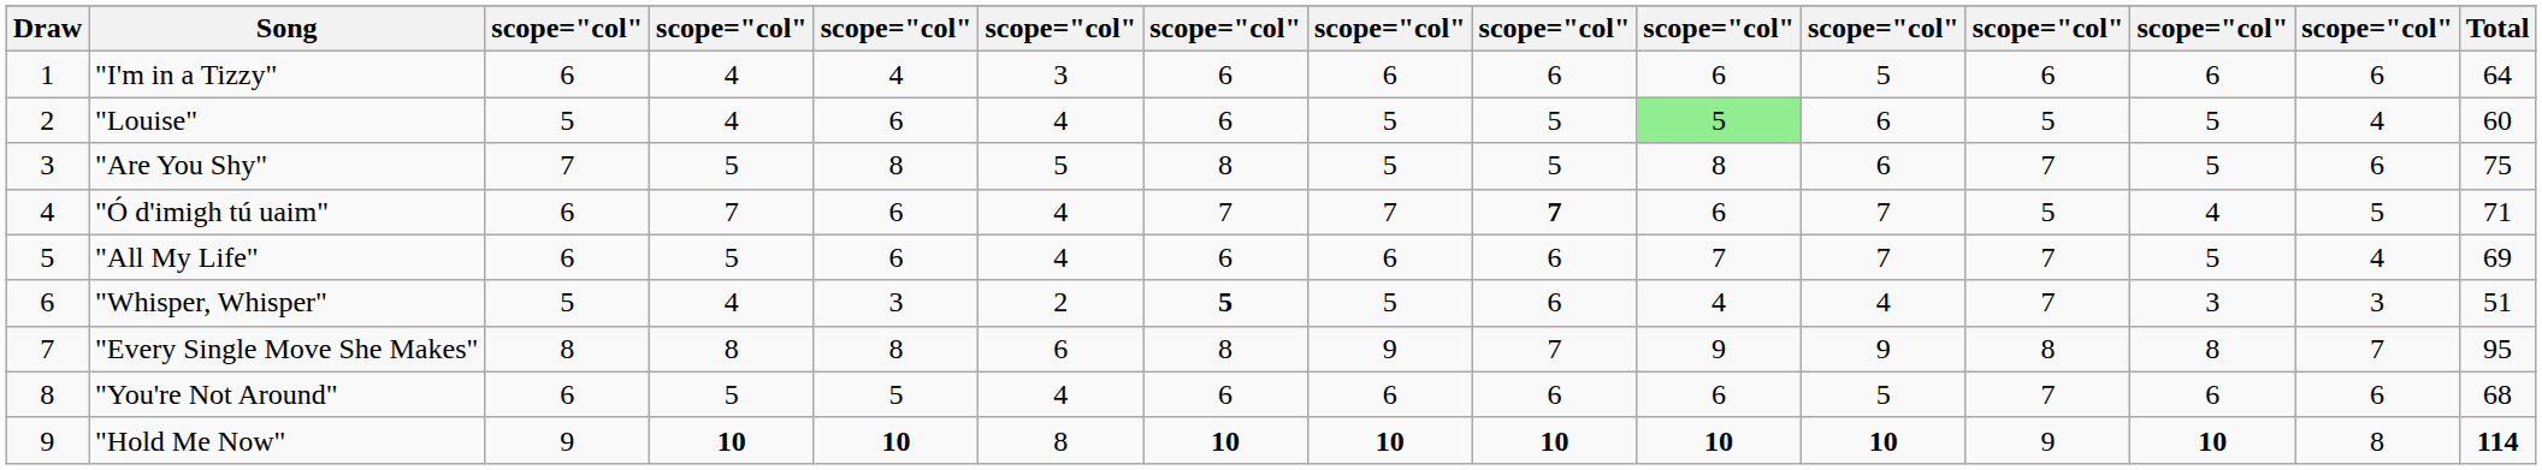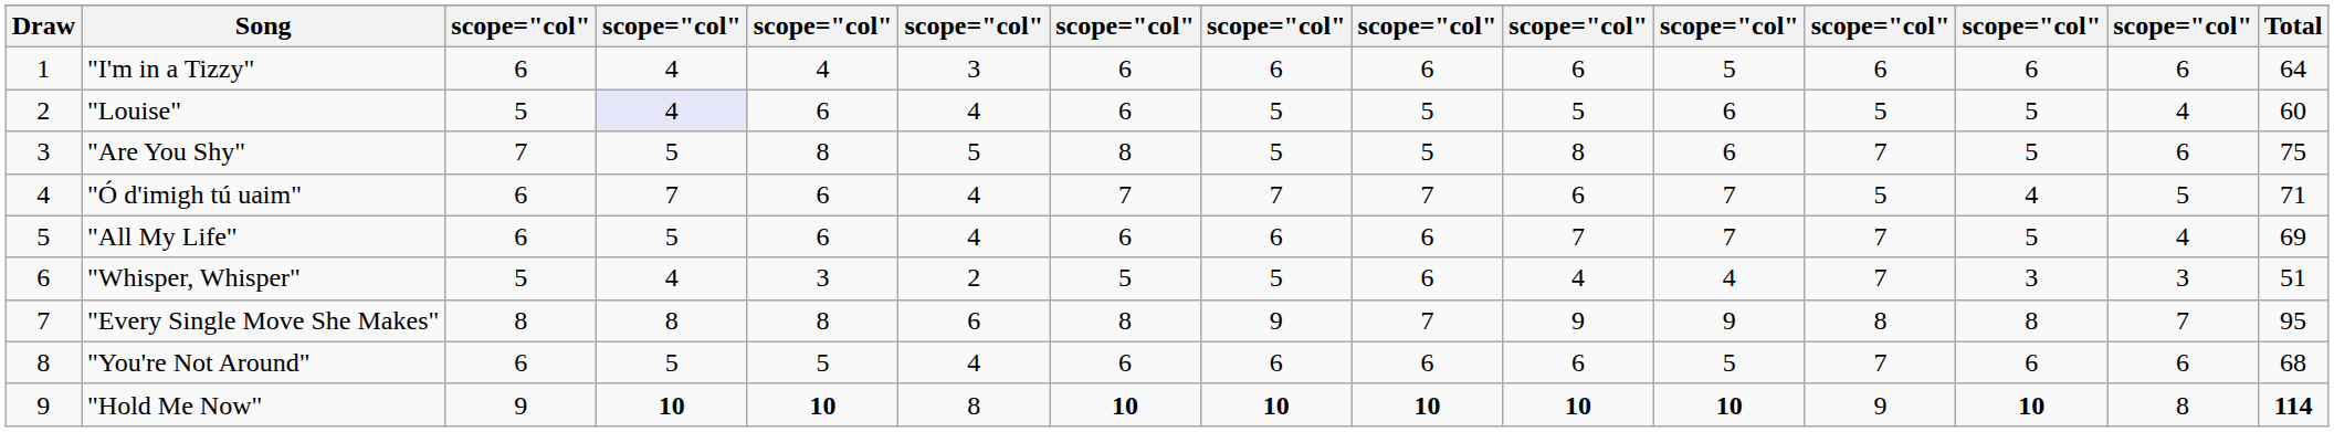"Louise" | column 4: no background -> lavender background
"Louise" | column 10: lightgreen background -> no background
"Ó d'imigh tú uaim" | column 9: bold -> normal
"Whisper, Whisper" | column 7: bold -> normal
